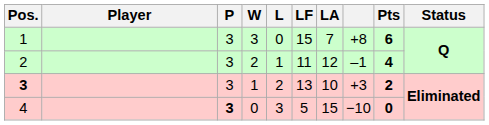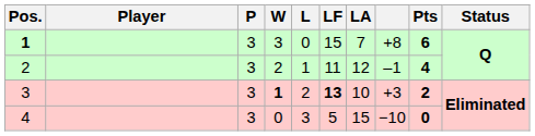row 2 | Pos.: normal -> bold
row 4 | Pos.: bold -> normal
row 4 | W: normal -> bold
row 4 | LF: normal -> bold
row 5 | P: bold -> normal
